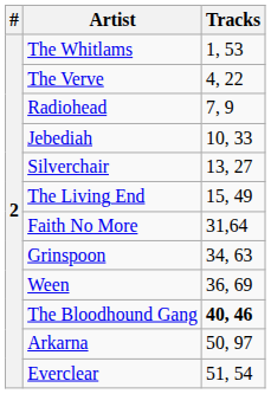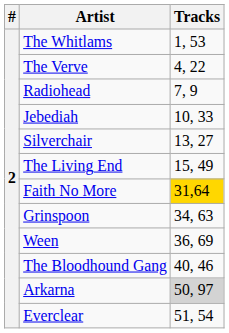Faith No More | Tracks: no background -> gold background
The Bloodhound Gang | Tracks: bold -> normal
Arkarna | Tracks: no background -> lightgrey background
